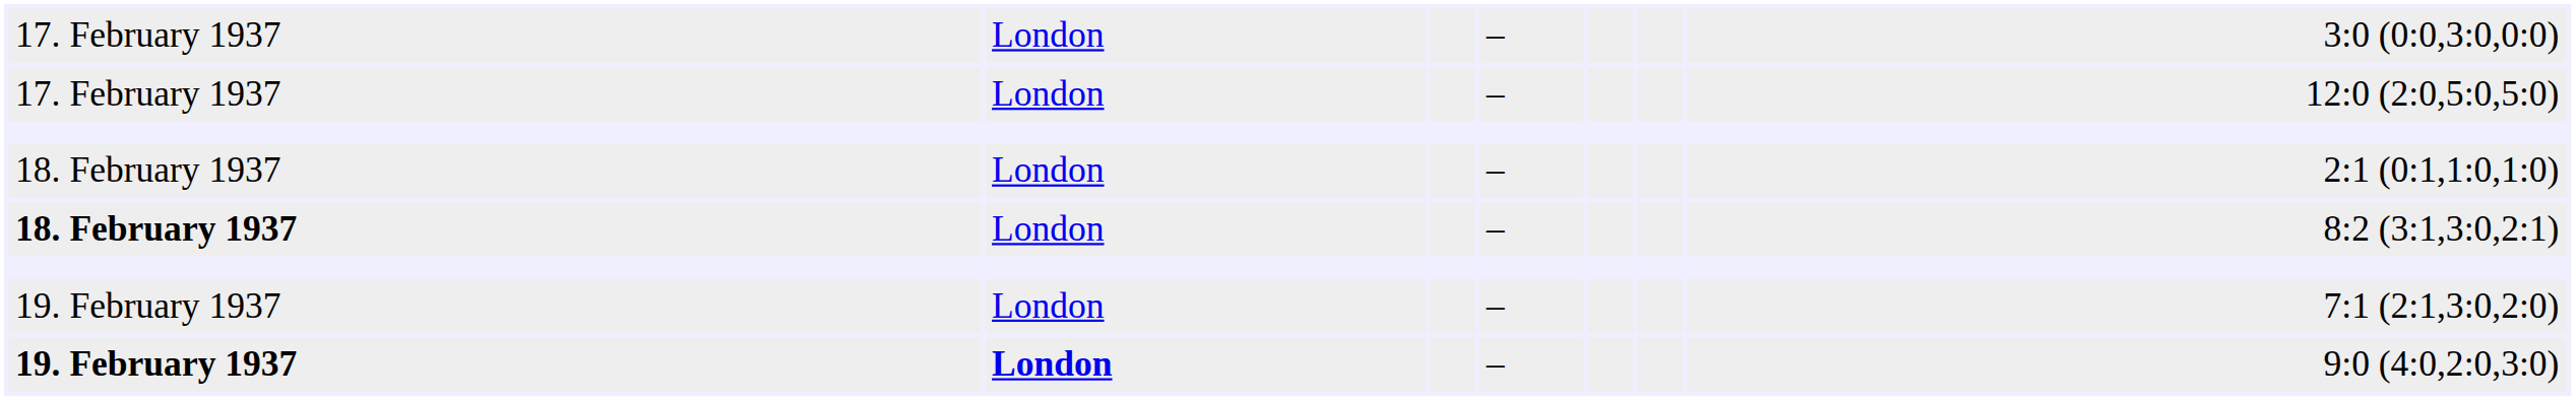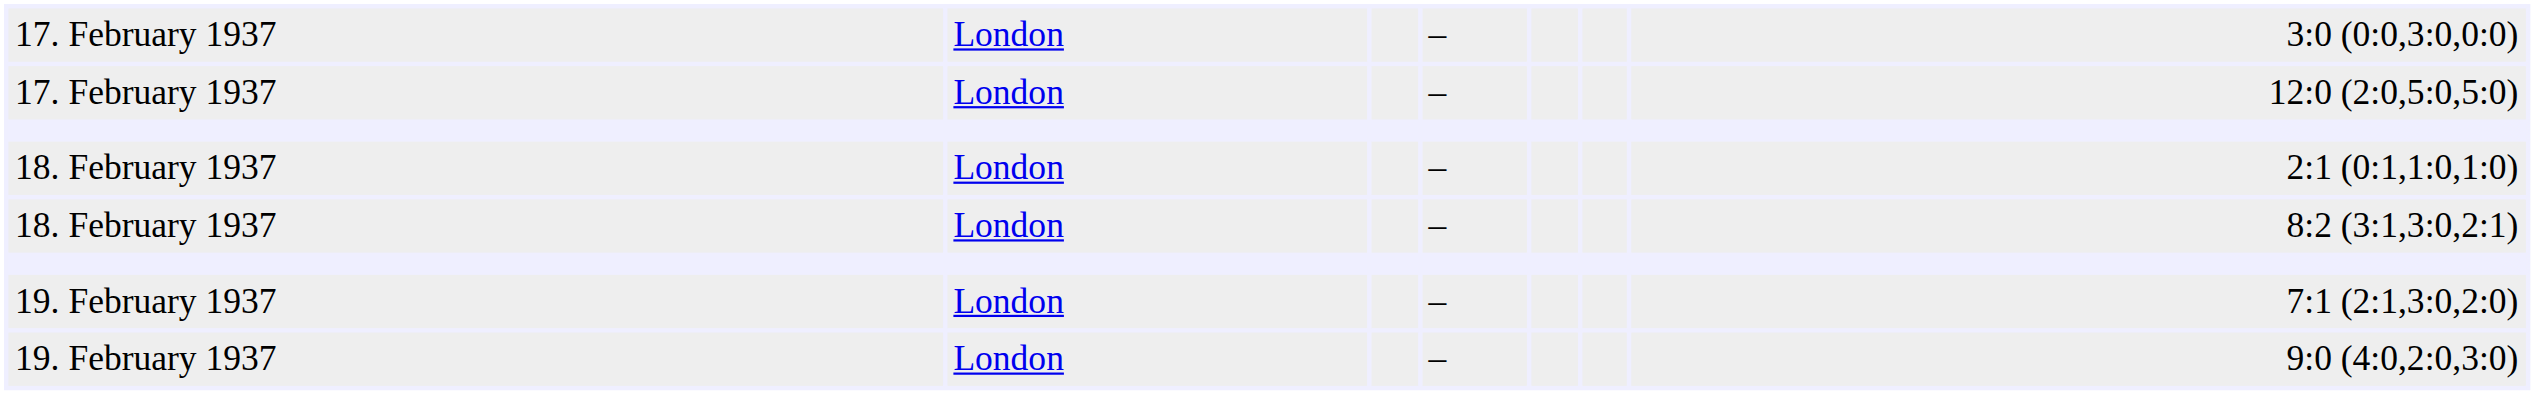row 4 | column 1: bold -> normal
row 6 | column 1: bold -> normal
row 6 | column 2: bold -> normal
